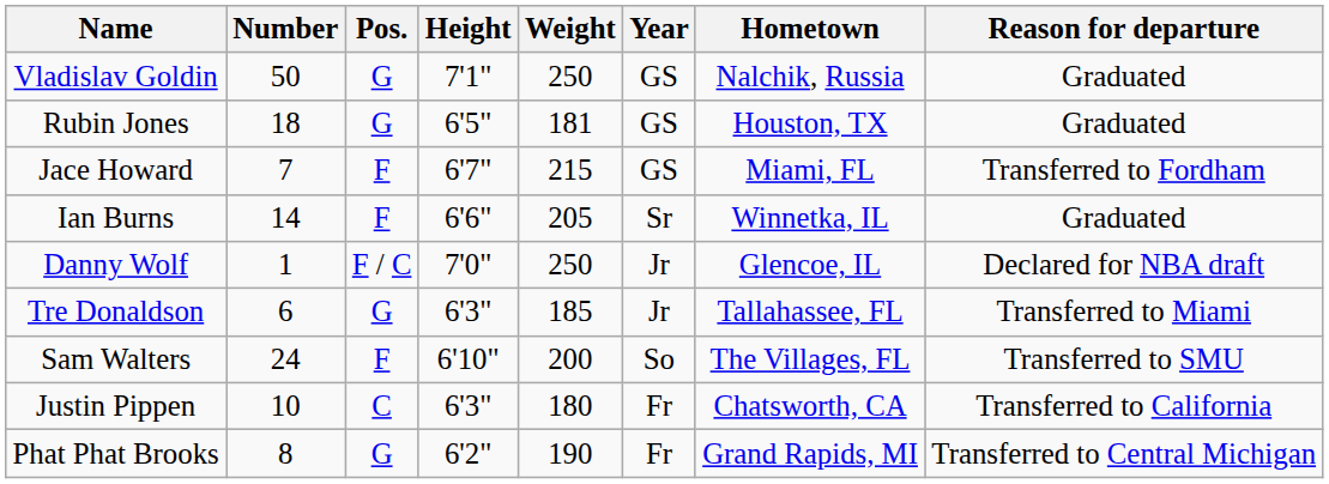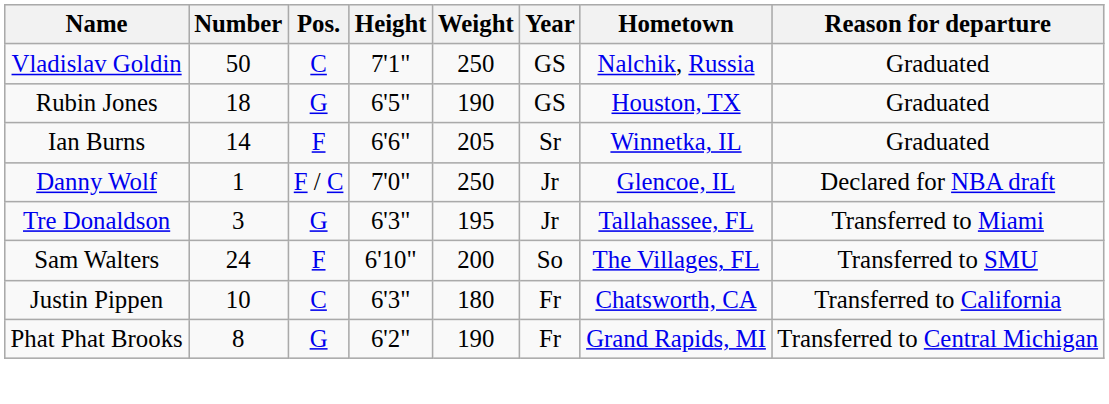Vladislav Goldin | Pos.: G -> C
Rubin Jones | Weight: 181 -> 190
- row: Jace Howard | 7 | F | 6'7" | 215 | GS | Miami, FL | Transferred to Fordham
Tre Donaldson | Number: 6 -> 3
Tre Donaldson | Weight: 185 -> 195
